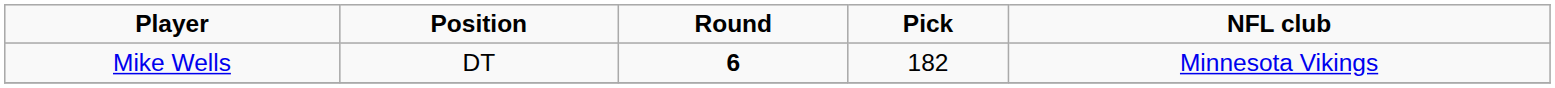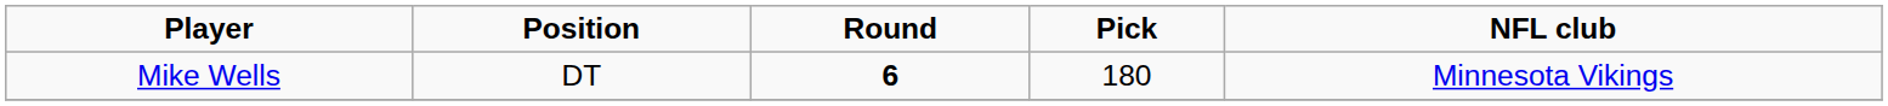Mike Wells | Pick: 182 -> 180
